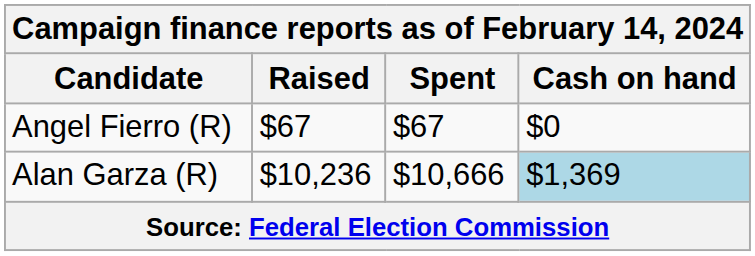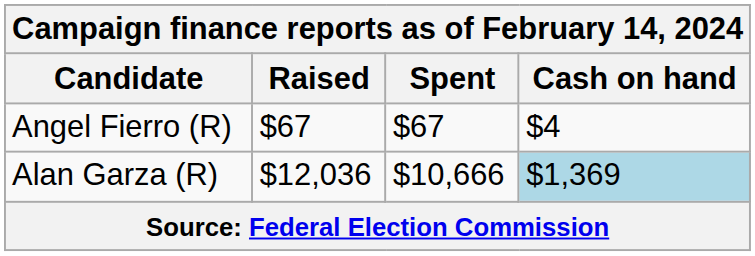Angel Fierro (R) | Cash on hand: $0 -> $4
Alan Garza (R) | Raised: $10,236 -> $12,036
